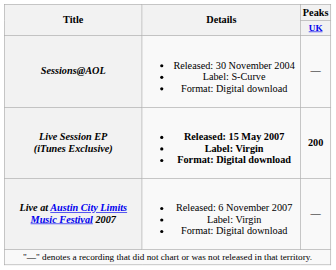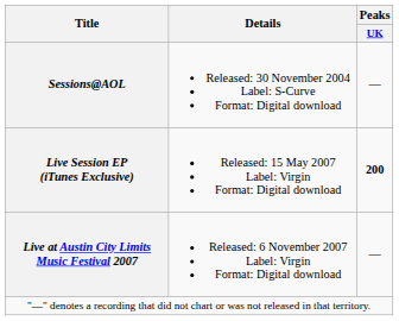Live Session EP (iTunes Exclusive) | Details: bold -> normal
